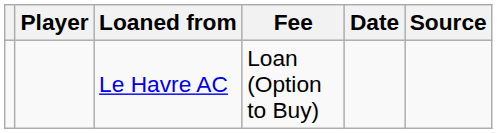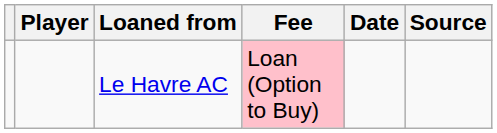Le Havre AC | Fee: no background -> pink background
